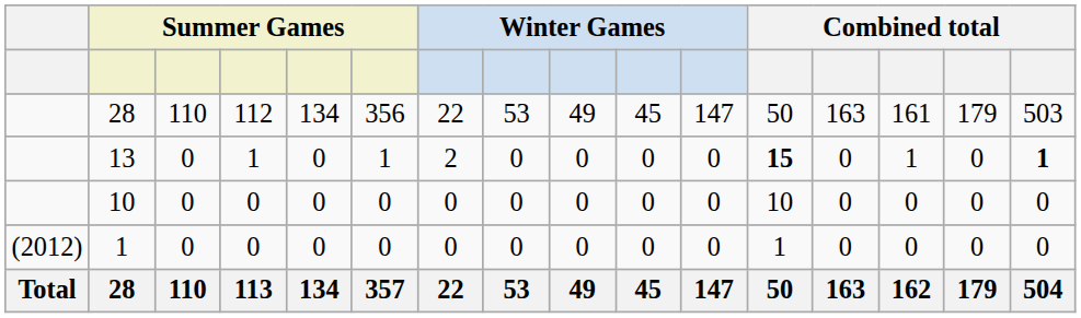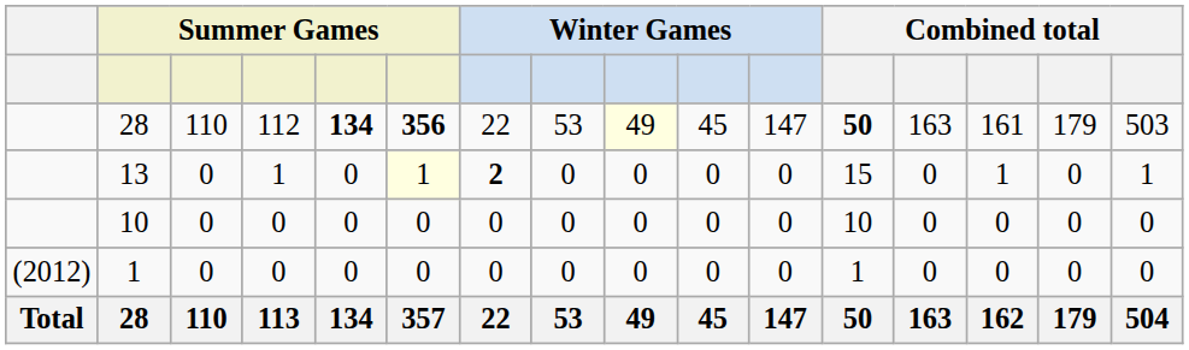28 / 112 | column 5: normal -> bold
28 / 112 | column 6: normal -> bold
28 / 112 | column 9: no background -> lightyellow background
28 / 112 | column 12: normal -> bold
13 | column 6: no background -> lightyellow background
13 | column 7: normal -> bold
13 | column 12: bold -> normal
13 | column 16: bold -> normal
